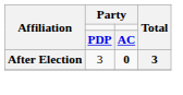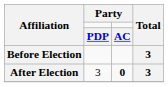+ row: Before Election | 3
